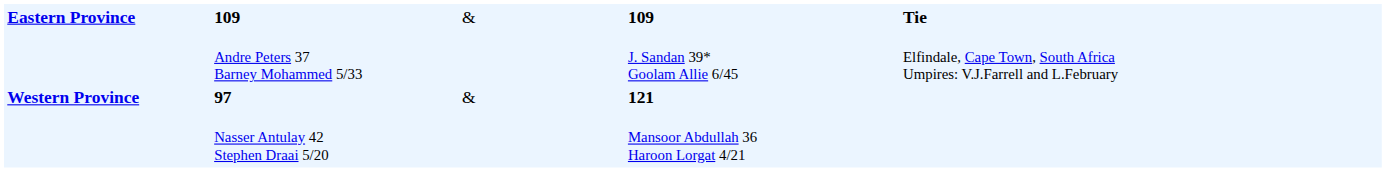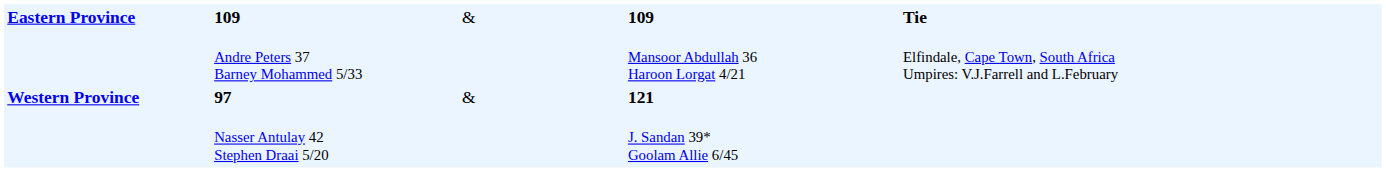Andre Peters 37 Barney Mohammed 5/33 | column 4: J. Sandan 39* Goolam Allie 6/45 -> Mansoor Abdullah 36 Haroon Lorgat 4/21
Nasser Antulay 42 Stephen Draai 5/20 | column 4: Mansoor Abdullah 36 Haroon Lorgat 4/21 -> J. Sandan 39* Goolam Allie 6/45
